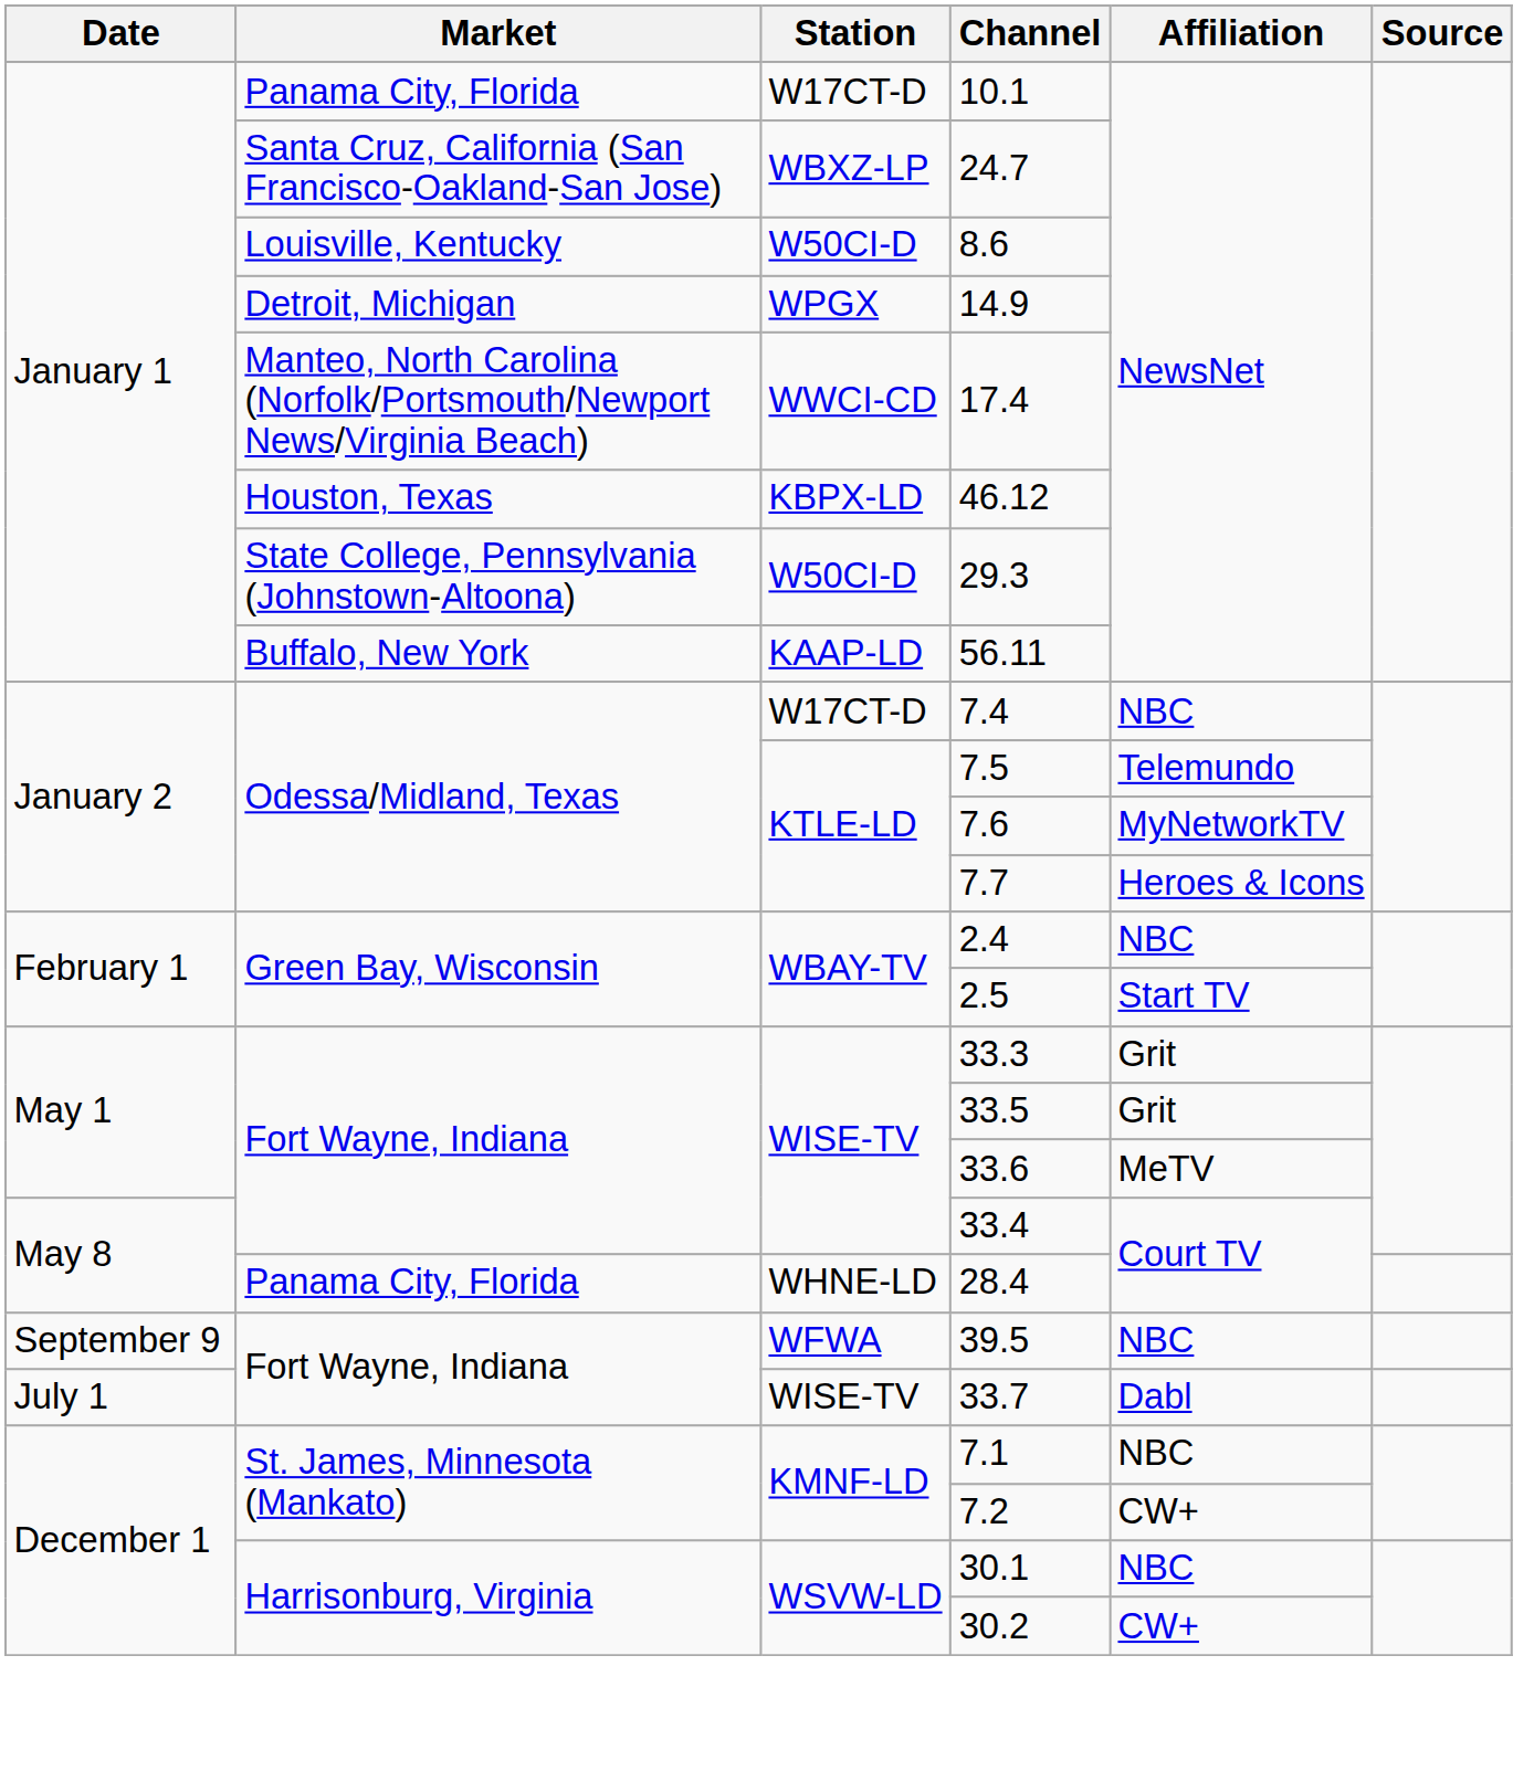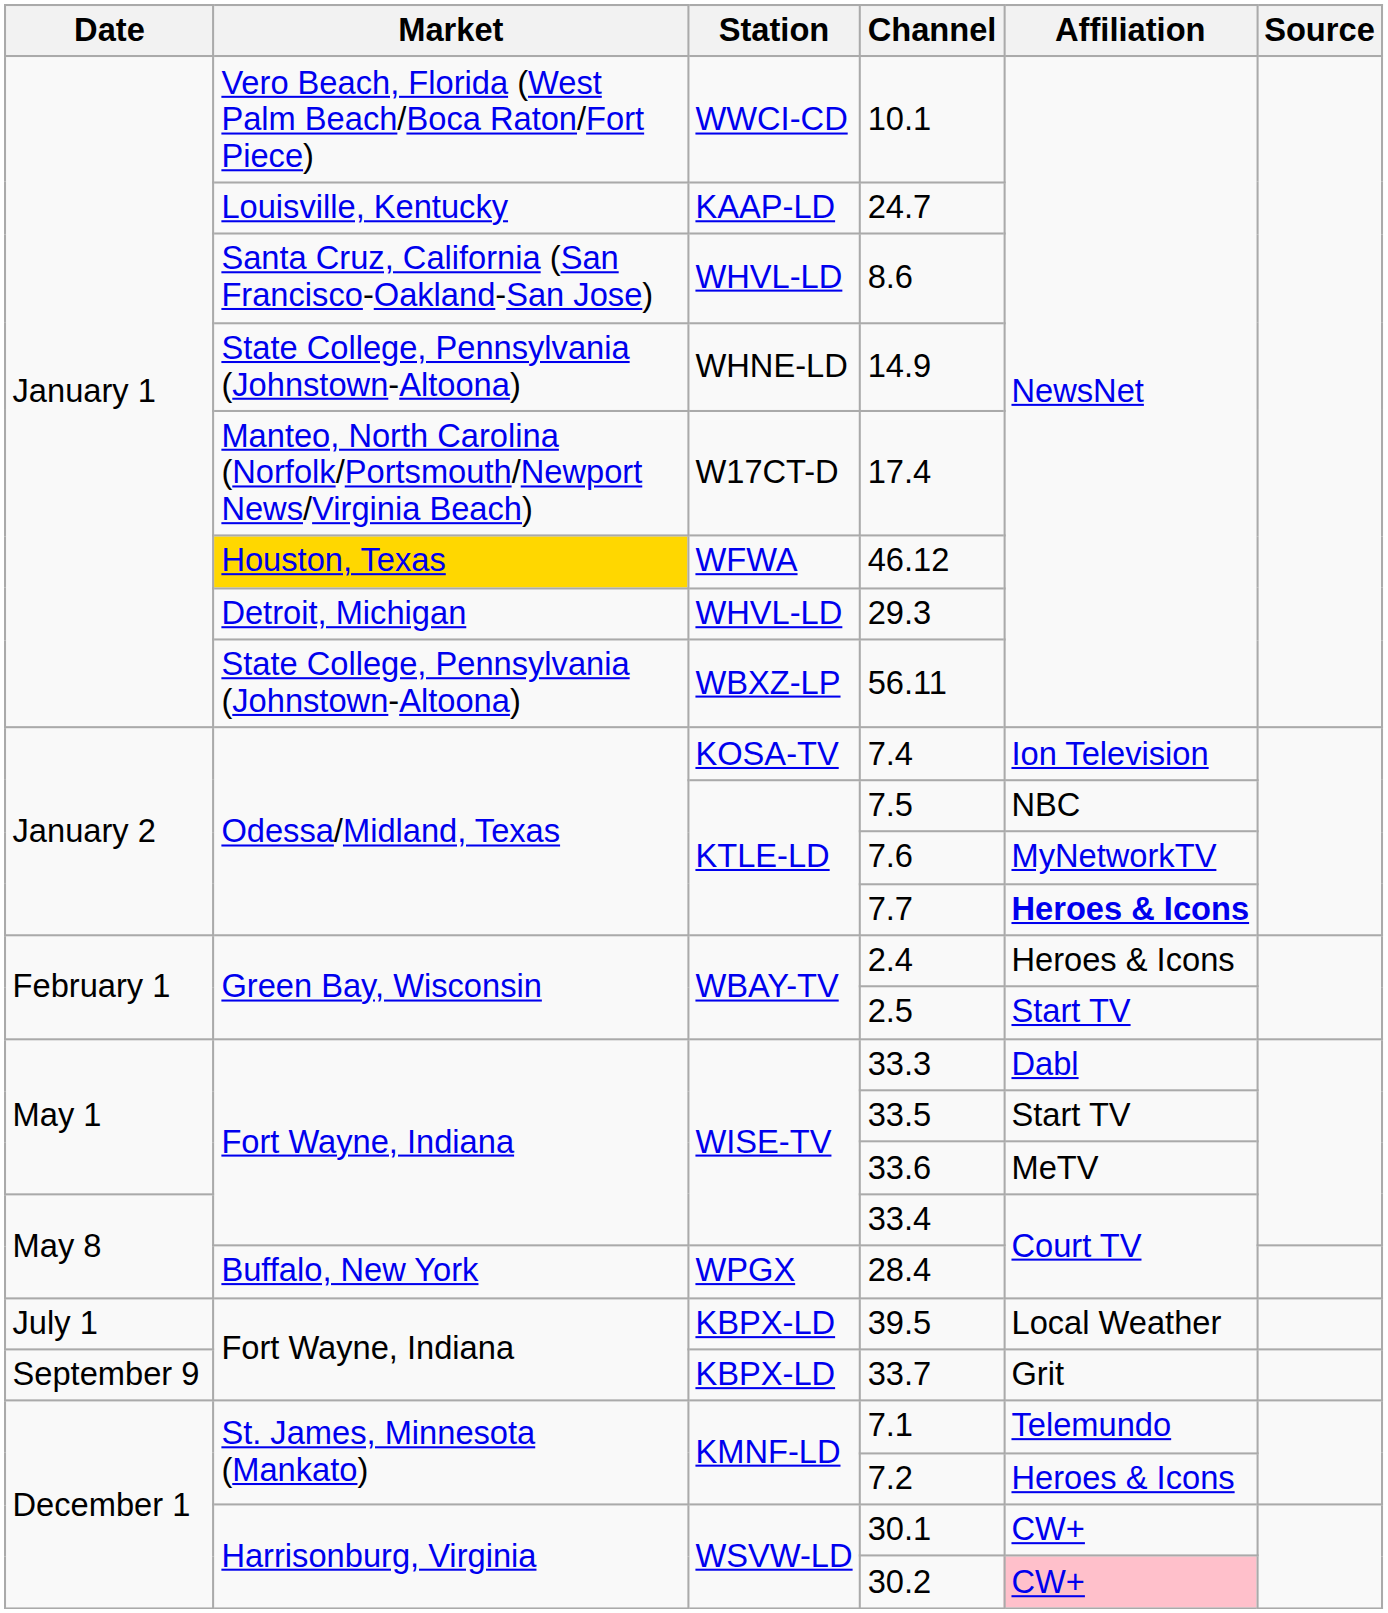10.1 | Market: Panama City, Florida -> Vero Beach, Florida (West Palm Beach/Boca Raton/Fort Piece)
10.1 | Station: W17CT-D -> WWCI-CD
24.7 | Market: Santa Cruz, California (San Francisco-Oakland-San Jose) -> Louisville, Kentucky
24.7 | Station: WBXZ-LP -> KAAP-LD
8.6 | Market: Louisville, Kentucky -> Santa Cruz, California (San Francisco-Oakland-San Jose)
8.6 | Station: W50CI-D -> WHVL-LD
14.9 | Market: Detroit, Michigan -> State College, Pennsylvania (Johnstown-Altoona)
14.9 | Station: WPGX -> WHNE-LD
17.4 | Station: WWCI-CD -> W17CT-D
46.12 | Market: no background -> gold background
46.12 | Station: KBPX-LD -> WFWA
29.3 | Market: State College, Pennsylvania (Johnstown-Altoona) -> Detroit, Michigan
29.3 | Station: W50CI-D -> WHVL-LD
56.11 | Market: Buffalo, New York -> State College, Pennsylvania (Johnstown-Altoona)
56.11 | Station: KAAP-LD -> WBXZ-LP
7.4 | Station: W17CT-D -> KOSA-TV
7.4 | Affiliation: NBC -> Ion Television
7.5 | Affiliation: Telemundo -> NBC
7.7 | Affiliation: normal -> bold
2.4 | Affiliation: NBC -> Heroes & Icons
33.3 | Affiliation: Grit -> Dabl
33.5 | Affiliation: Grit -> Start TV
28.4 | Market: Panama City, Florida -> Buffalo, New York
28.4 | Station: WHNE-LD -> WPGX
39.5 | Date: September 9 -> July 1
39.5 | Station: WFWA -> KBPX-LD
39.5 | Affiliation: NBC -> Local Weather
33.7 | Date: July 1 -> September 9
33.7 | Station: WISE-TV -> KBPX-LD
33.7 | Affiliation: Dabl -> Grit
7.1 | Affiliation: NBC -> Telemundo
7.2 | Affiliation: CW+ -> Heroes & Icons
30.1 | Affiliation: NBC -> CW+
30.2 | Affiliation: no background -> pink background
